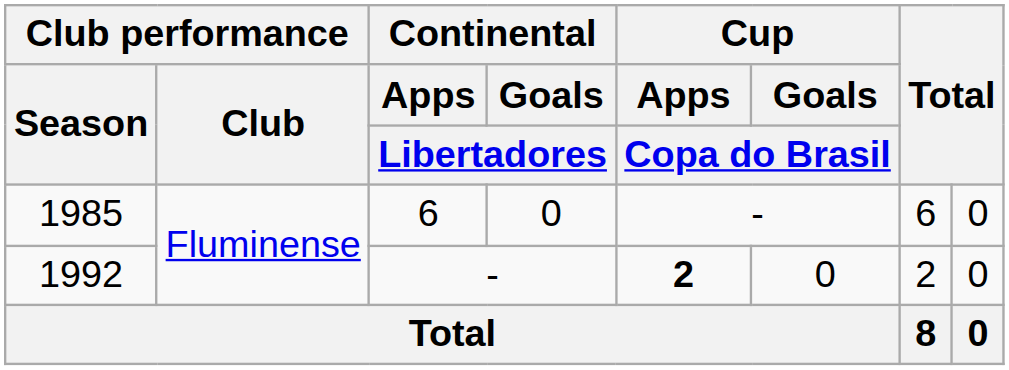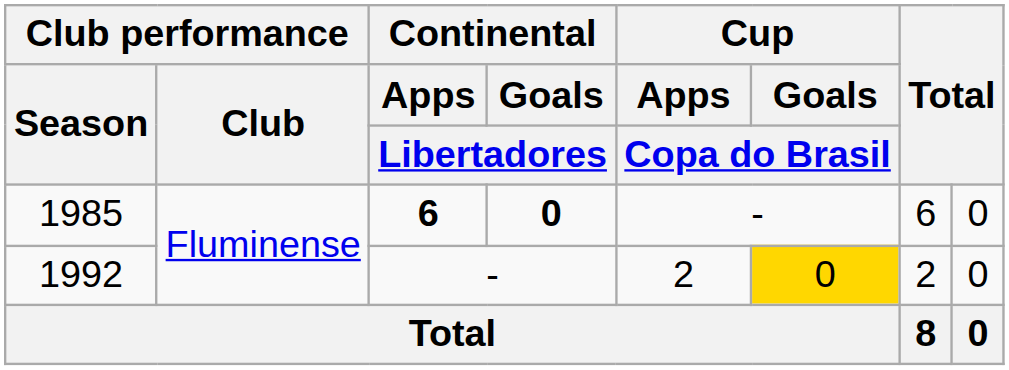1985 | Continental / Apps / Libertadores: normal -> bold
1985 | Continental / Goals / Libertadores: normal -> bold
1992 | Cup / Apps / Copa do Brasil: bold -> normal
1992 | Cup / Goals / Copa do Brasil: no background -> gold background
